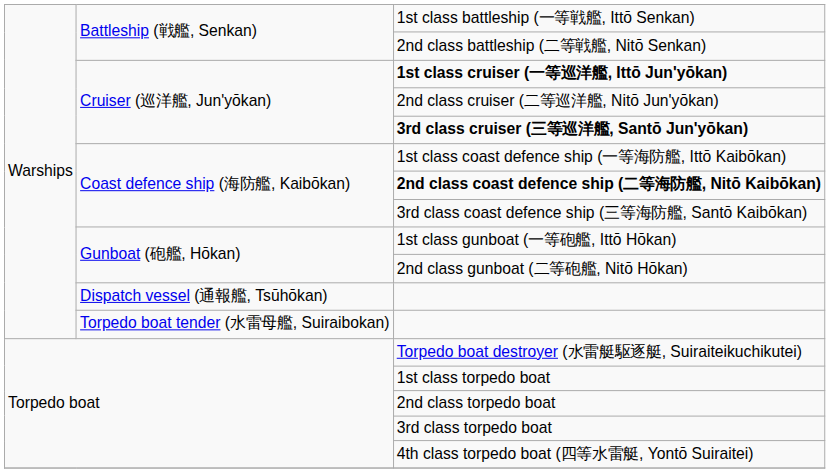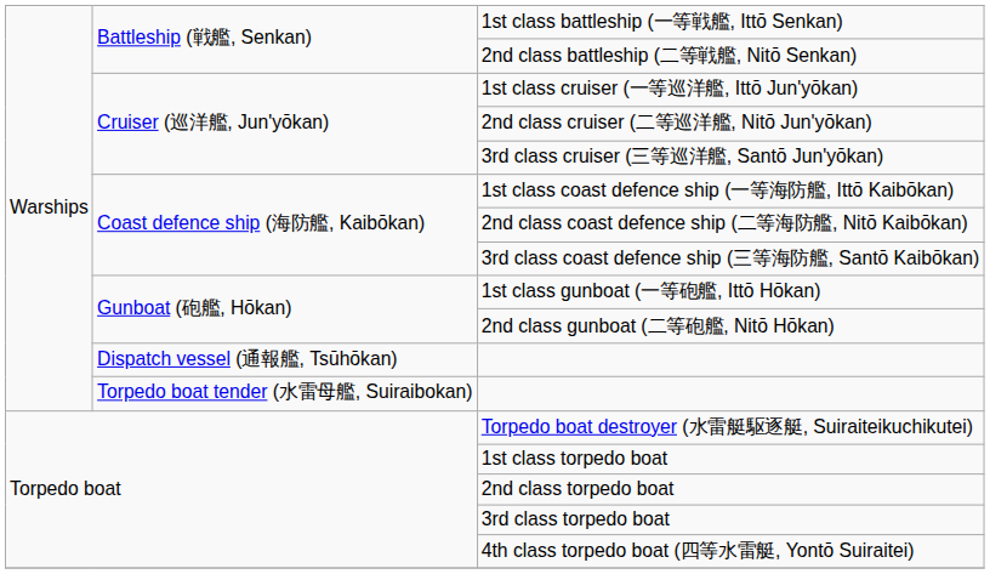1st class cruiser (一等巡洋艦, Ittō Jun'yōkan) | column 3: bold -> normal
3rd class cruiser (三等巡洋艦, Santō Jun'yōkan) | column 3: bold -> normal
2nd class coast defence ship (二等海防艦, Nitō Kaibōkan) | column 3: bold -> normal
